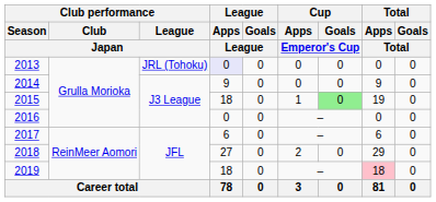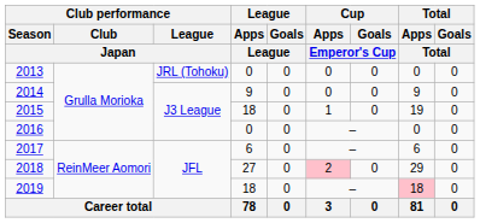2013 | League / Apps / League: lavender background -> no background
2015 | Cup / Goals / Emperor's Cup: lightgreen background -> no background
2018 | Cup / Apps / Emperor's Cup: no background -> pink background
